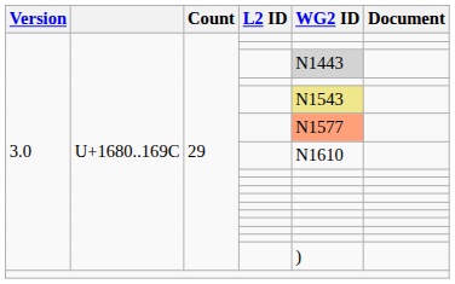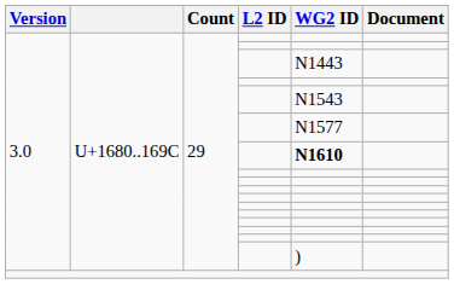row 4 | WG2 ID: lightgrey background -> no background
row 6 | WG2 ID: khaki background -> no background
row 7 | WG2 ID: lightsalmon background -> no background
row 8 | WG2 ID: normal -> bold
